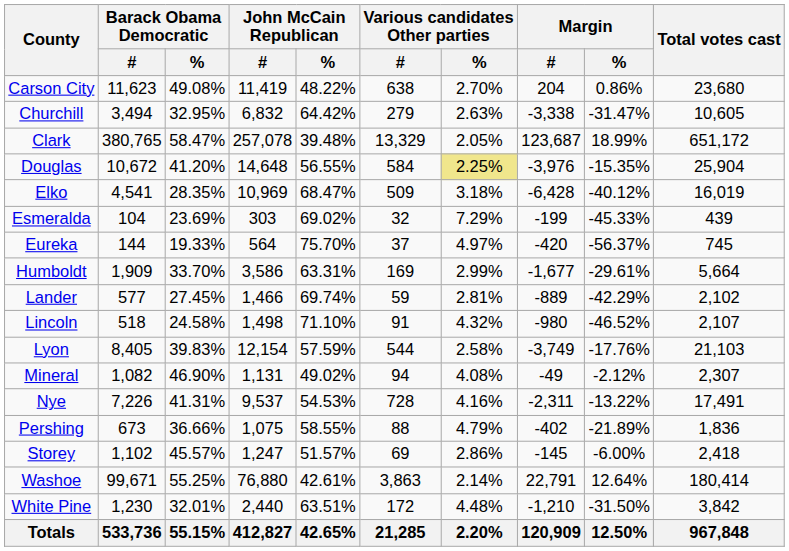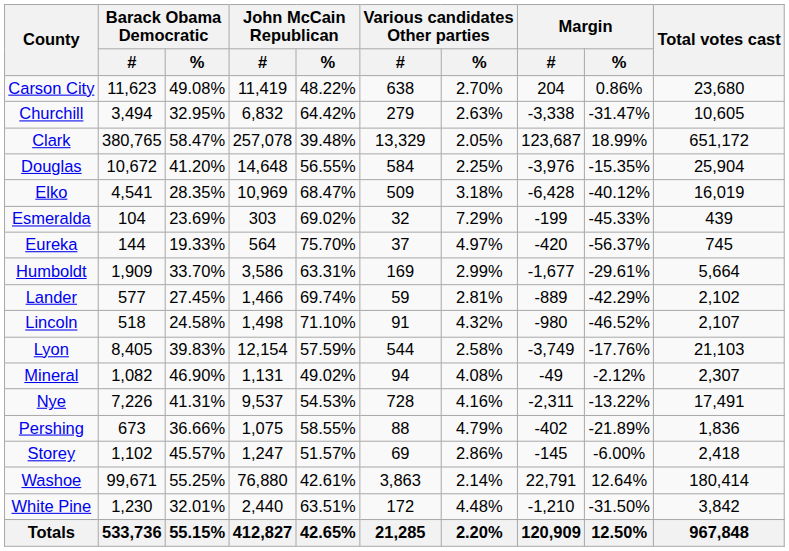Douglas | Various candidates Other parties / %: khaki background -> no background
